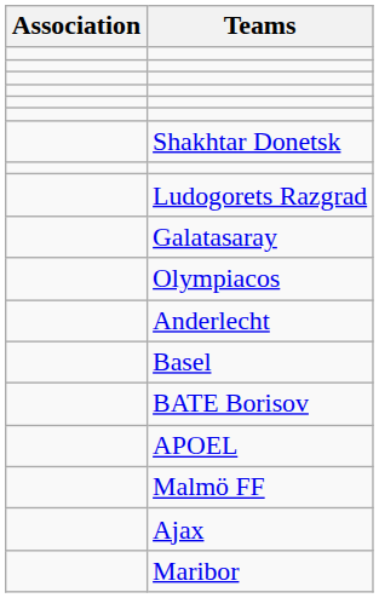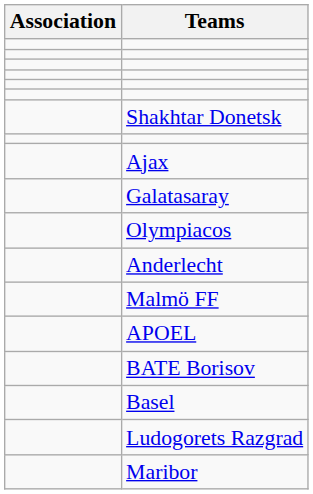row 10 | Teams: Ludogorets Razgrad -> Ajax
row 14 | Teams: Basel -> Malmö FF
row 15 | Teams: BATE Borisov -> APOEL
row 16 | Teams: APOEL -> BATE Borisov
row 17 | Teams: Malmö FF -> Basel
row 18 | Teams: Ajax -> Ludogorets Razgrad
